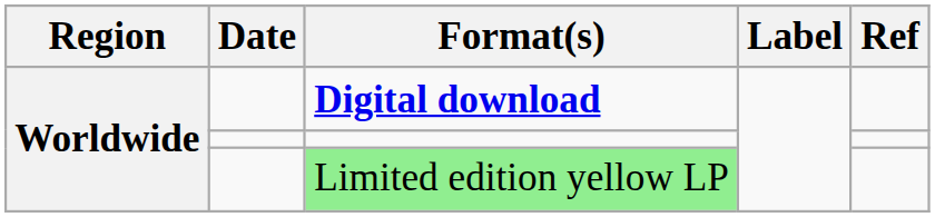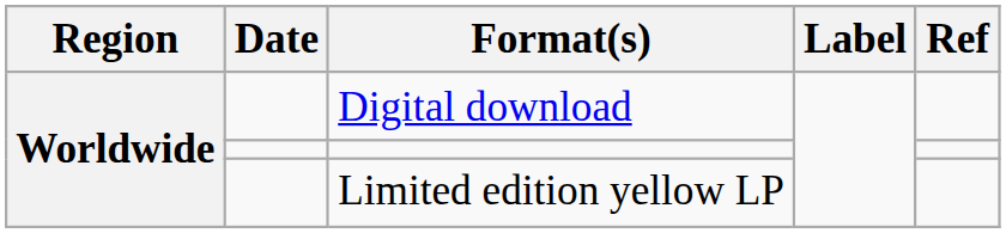Digital download | Format(s): bold -> normal
Limited edition yellow LP | Format(s): lightgreen background -> no background
